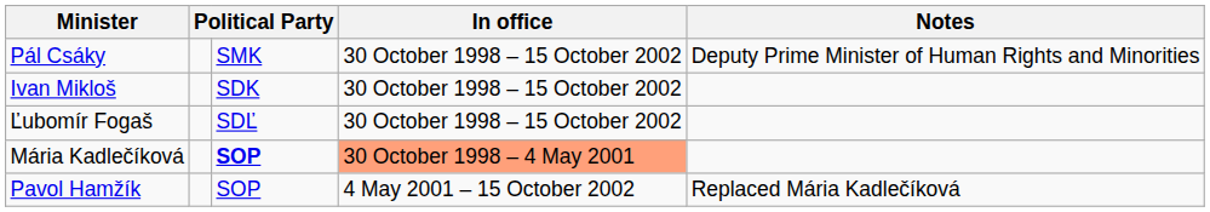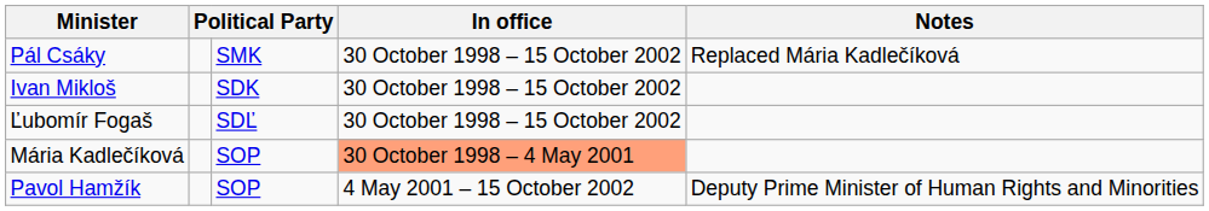Pál Csáky | Notes: Deputy Prime Minister of Human Rights and Minorities -> Replaced Mária Kadlečíková
Mária Kadlečíková | column 3: bold -> normal
Pavol Hamžík | Notes: Replaced Mária Kadlečíková -> Deputy Prime Minister of Human Rights and Minorities
